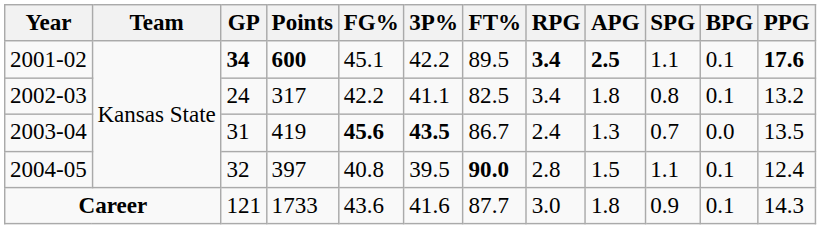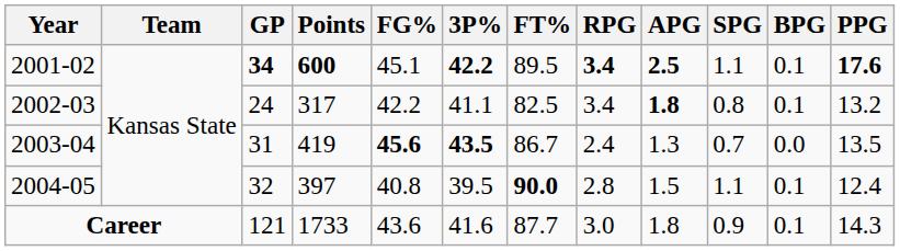2001-02 | 3P%: normal -> bold
2002-03 | APG: normal -> bold
